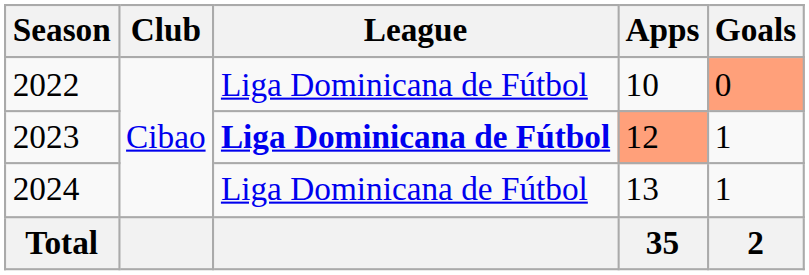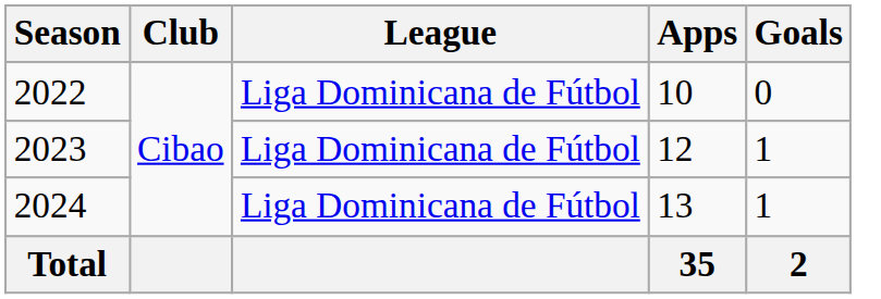2022 | Goals: lightsalmon background -> no background
2023 | League: bold -> normal
2023 | Apps: lightsalmon background -> no background
